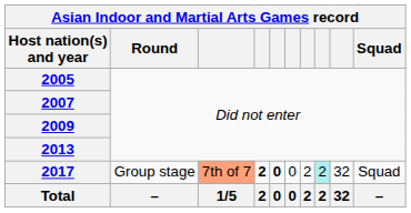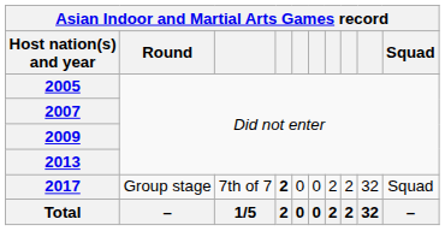2017 | column 3: lightsalmon background -> no background
2017 | column 5: bold -> normal
2017 | column 8: paleturquoise background -> no background
